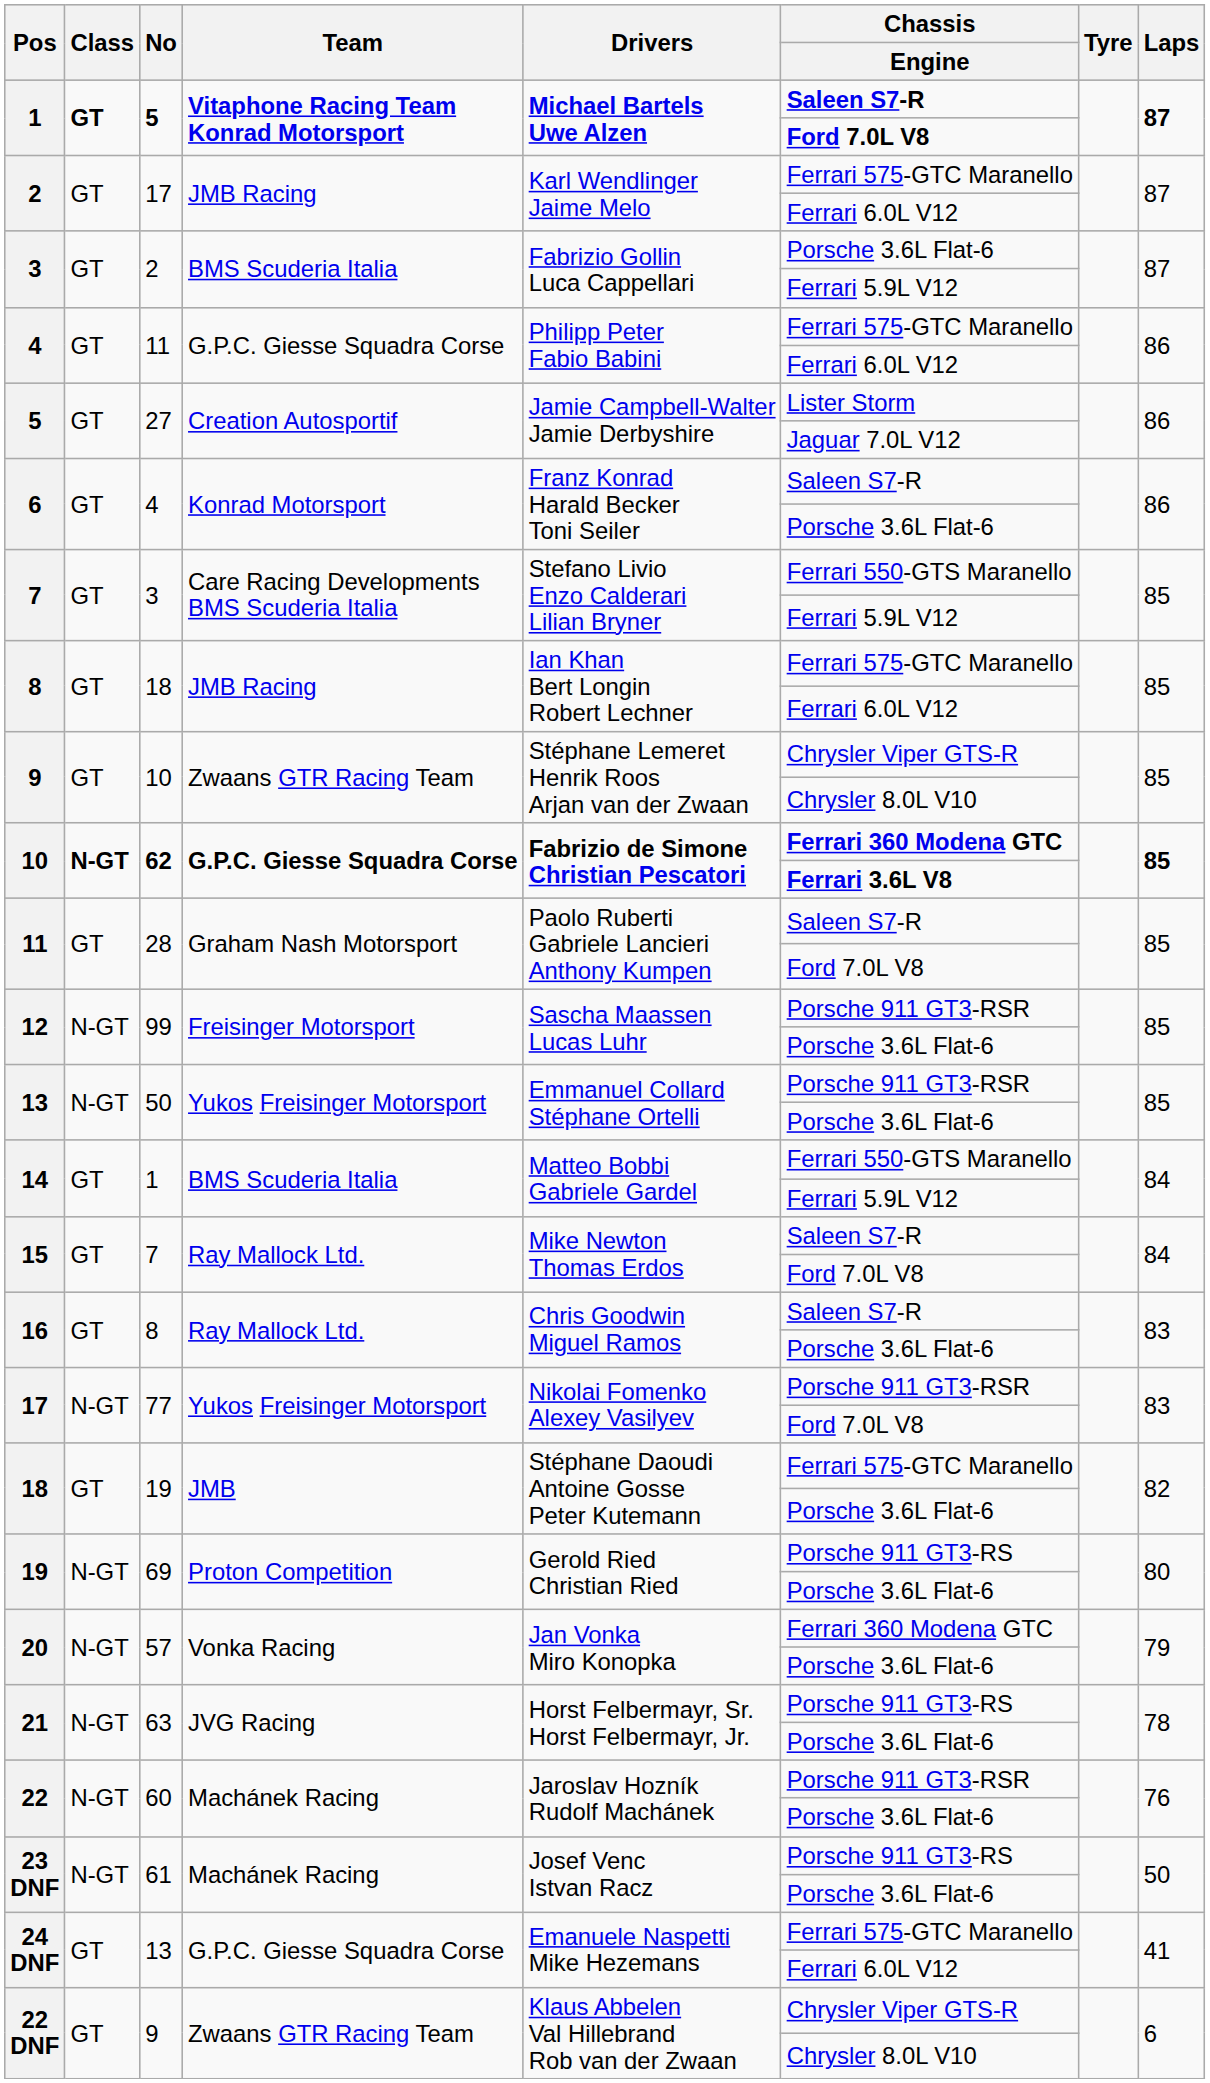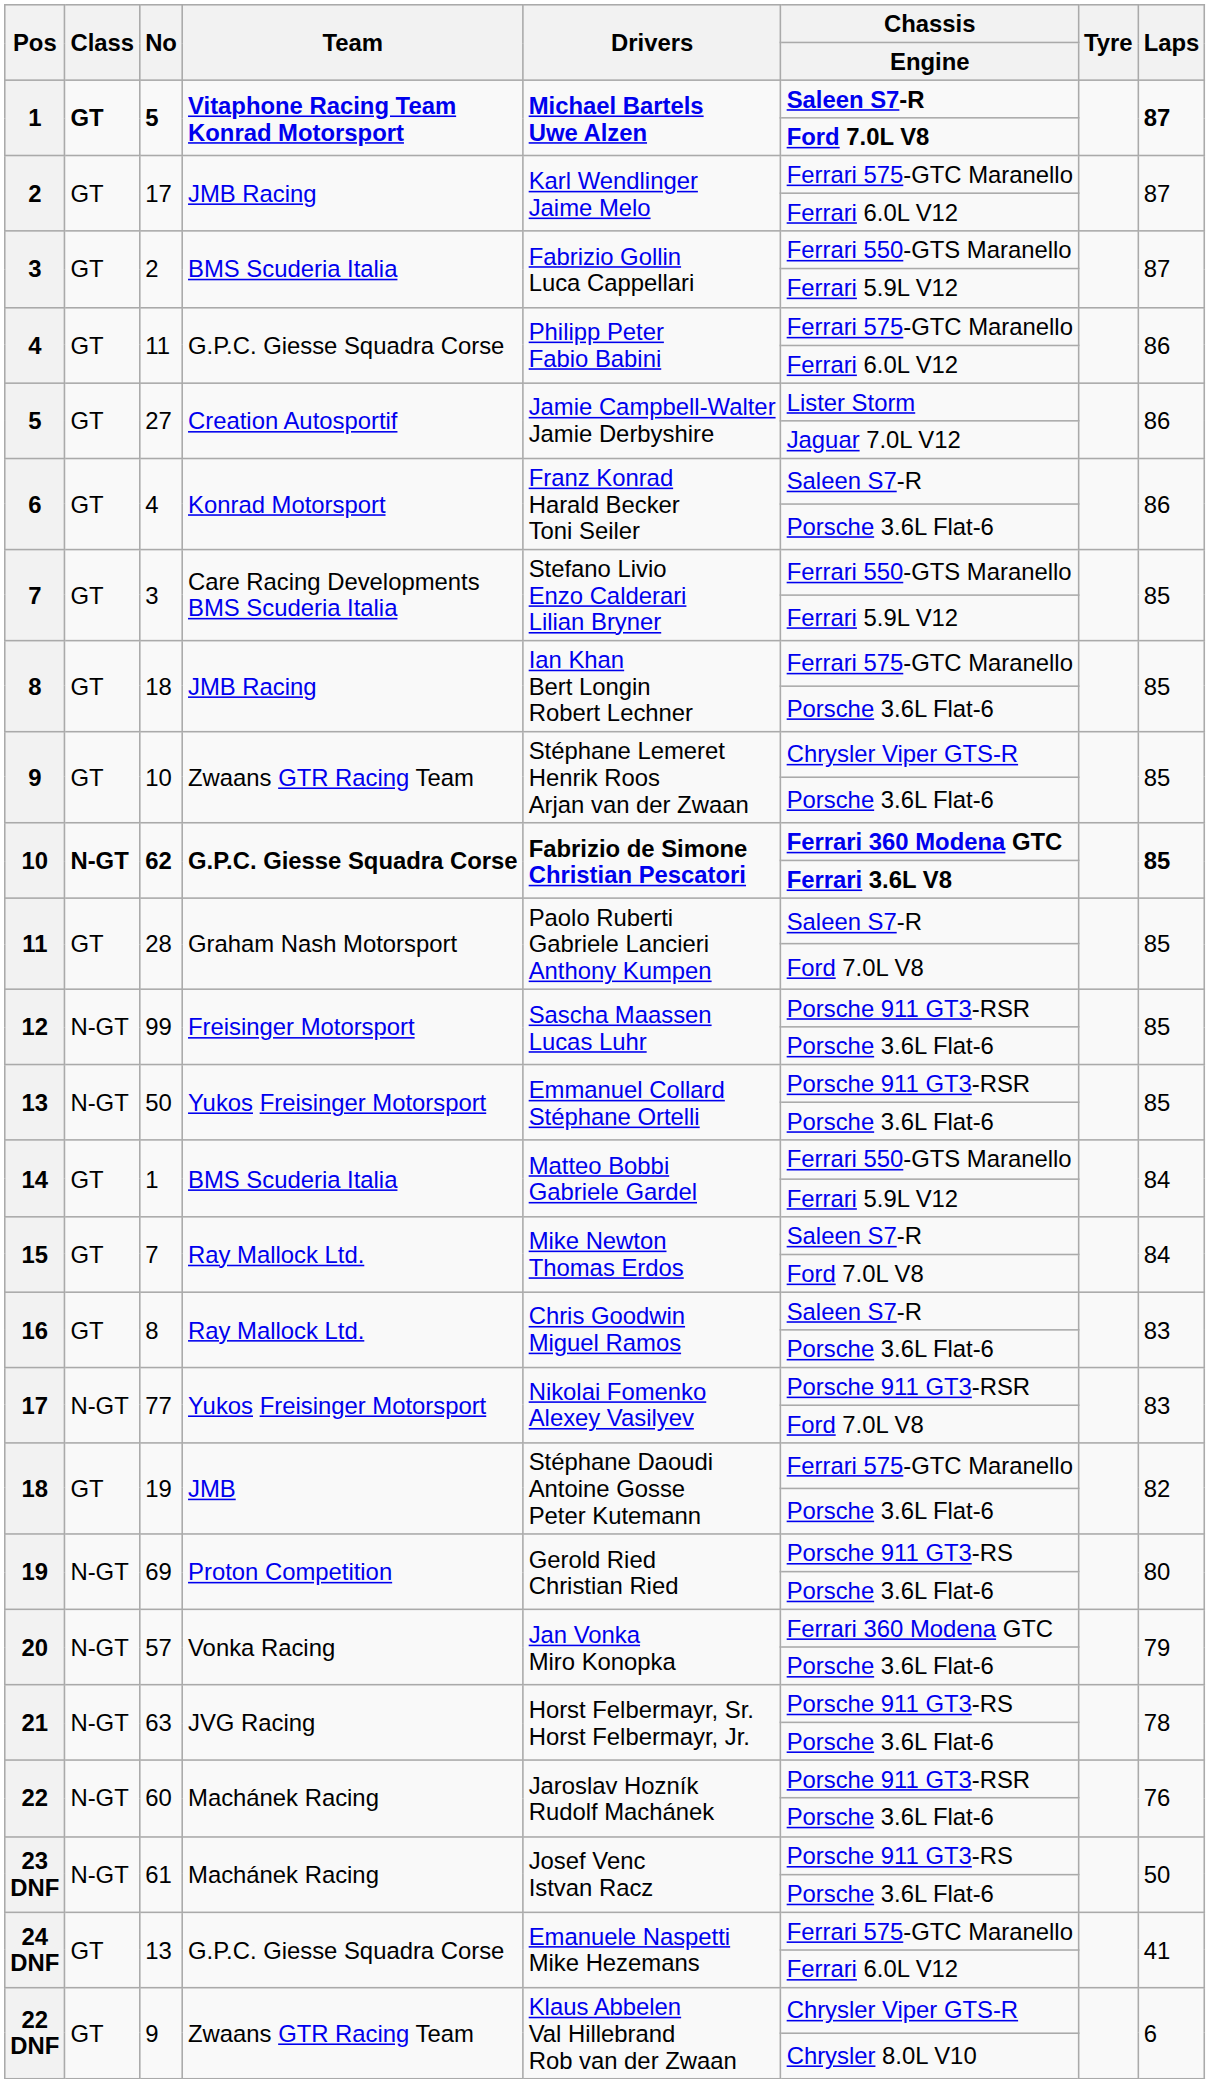row 7 | Chassis / Engine: Porsche 3.6L Flat-6 -> Ferrari 550-GTS Maranello
row 18 | Chassis / Engine: Ferrari 6.0L V12 -> Porsche 3.6L Flat-6
row 20 | Chassis / Engine: Chrysler 8.0L V10 -> Porsche 3.6L Flat-6
